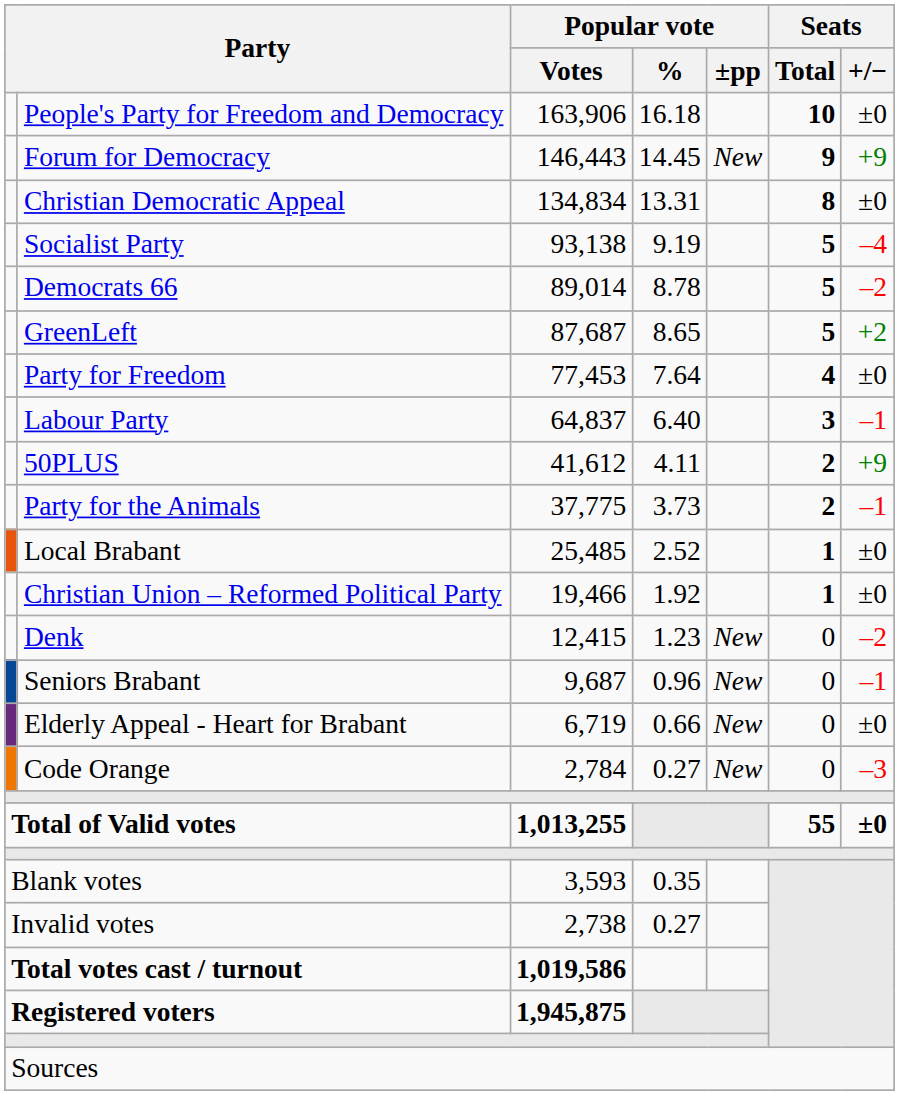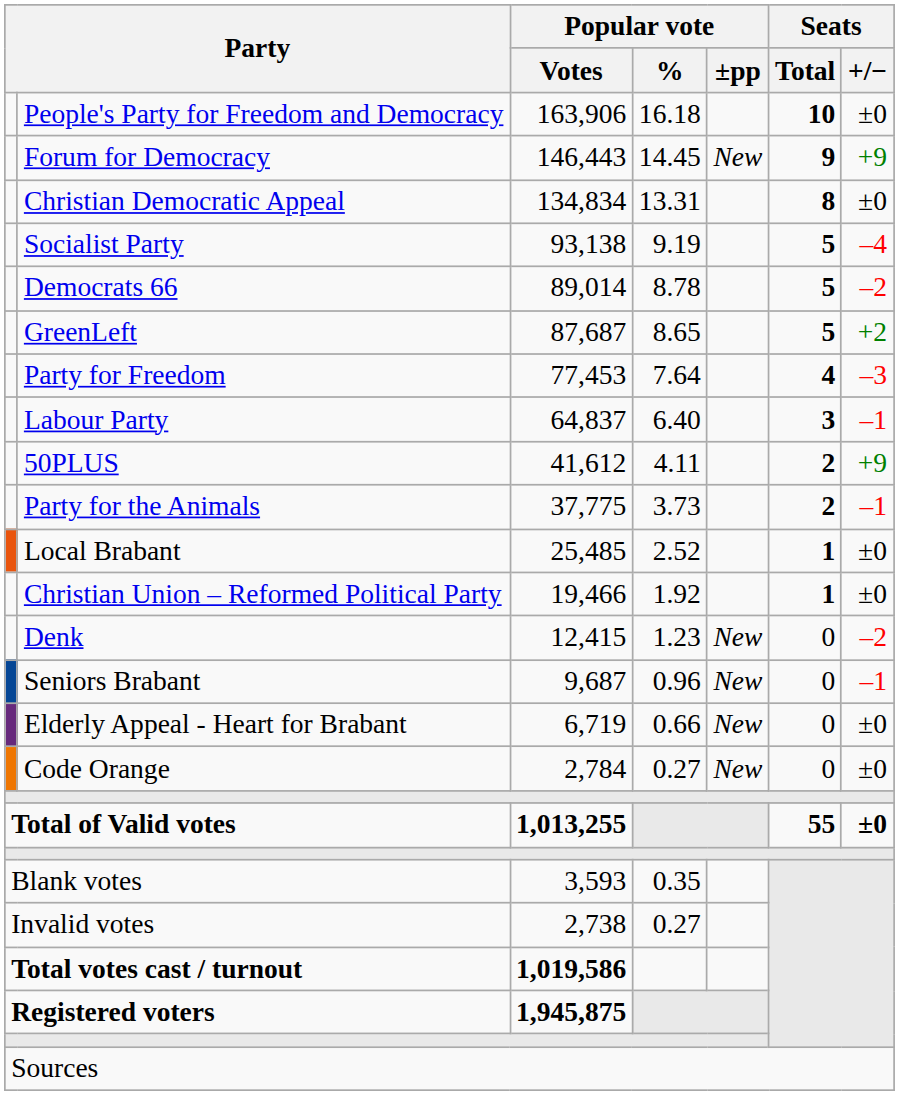Party for Freedom | Seats / +/−: ±0 -> –3
Code Orange | Seats / +/−: –3 -> ±0
